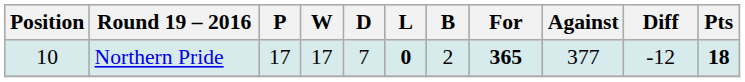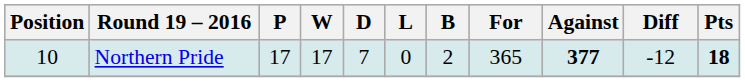Northern Pride | L: bold -> normal
Northern Pride | For: bold -> normal
Northern Pride | Against: normal -> bold
